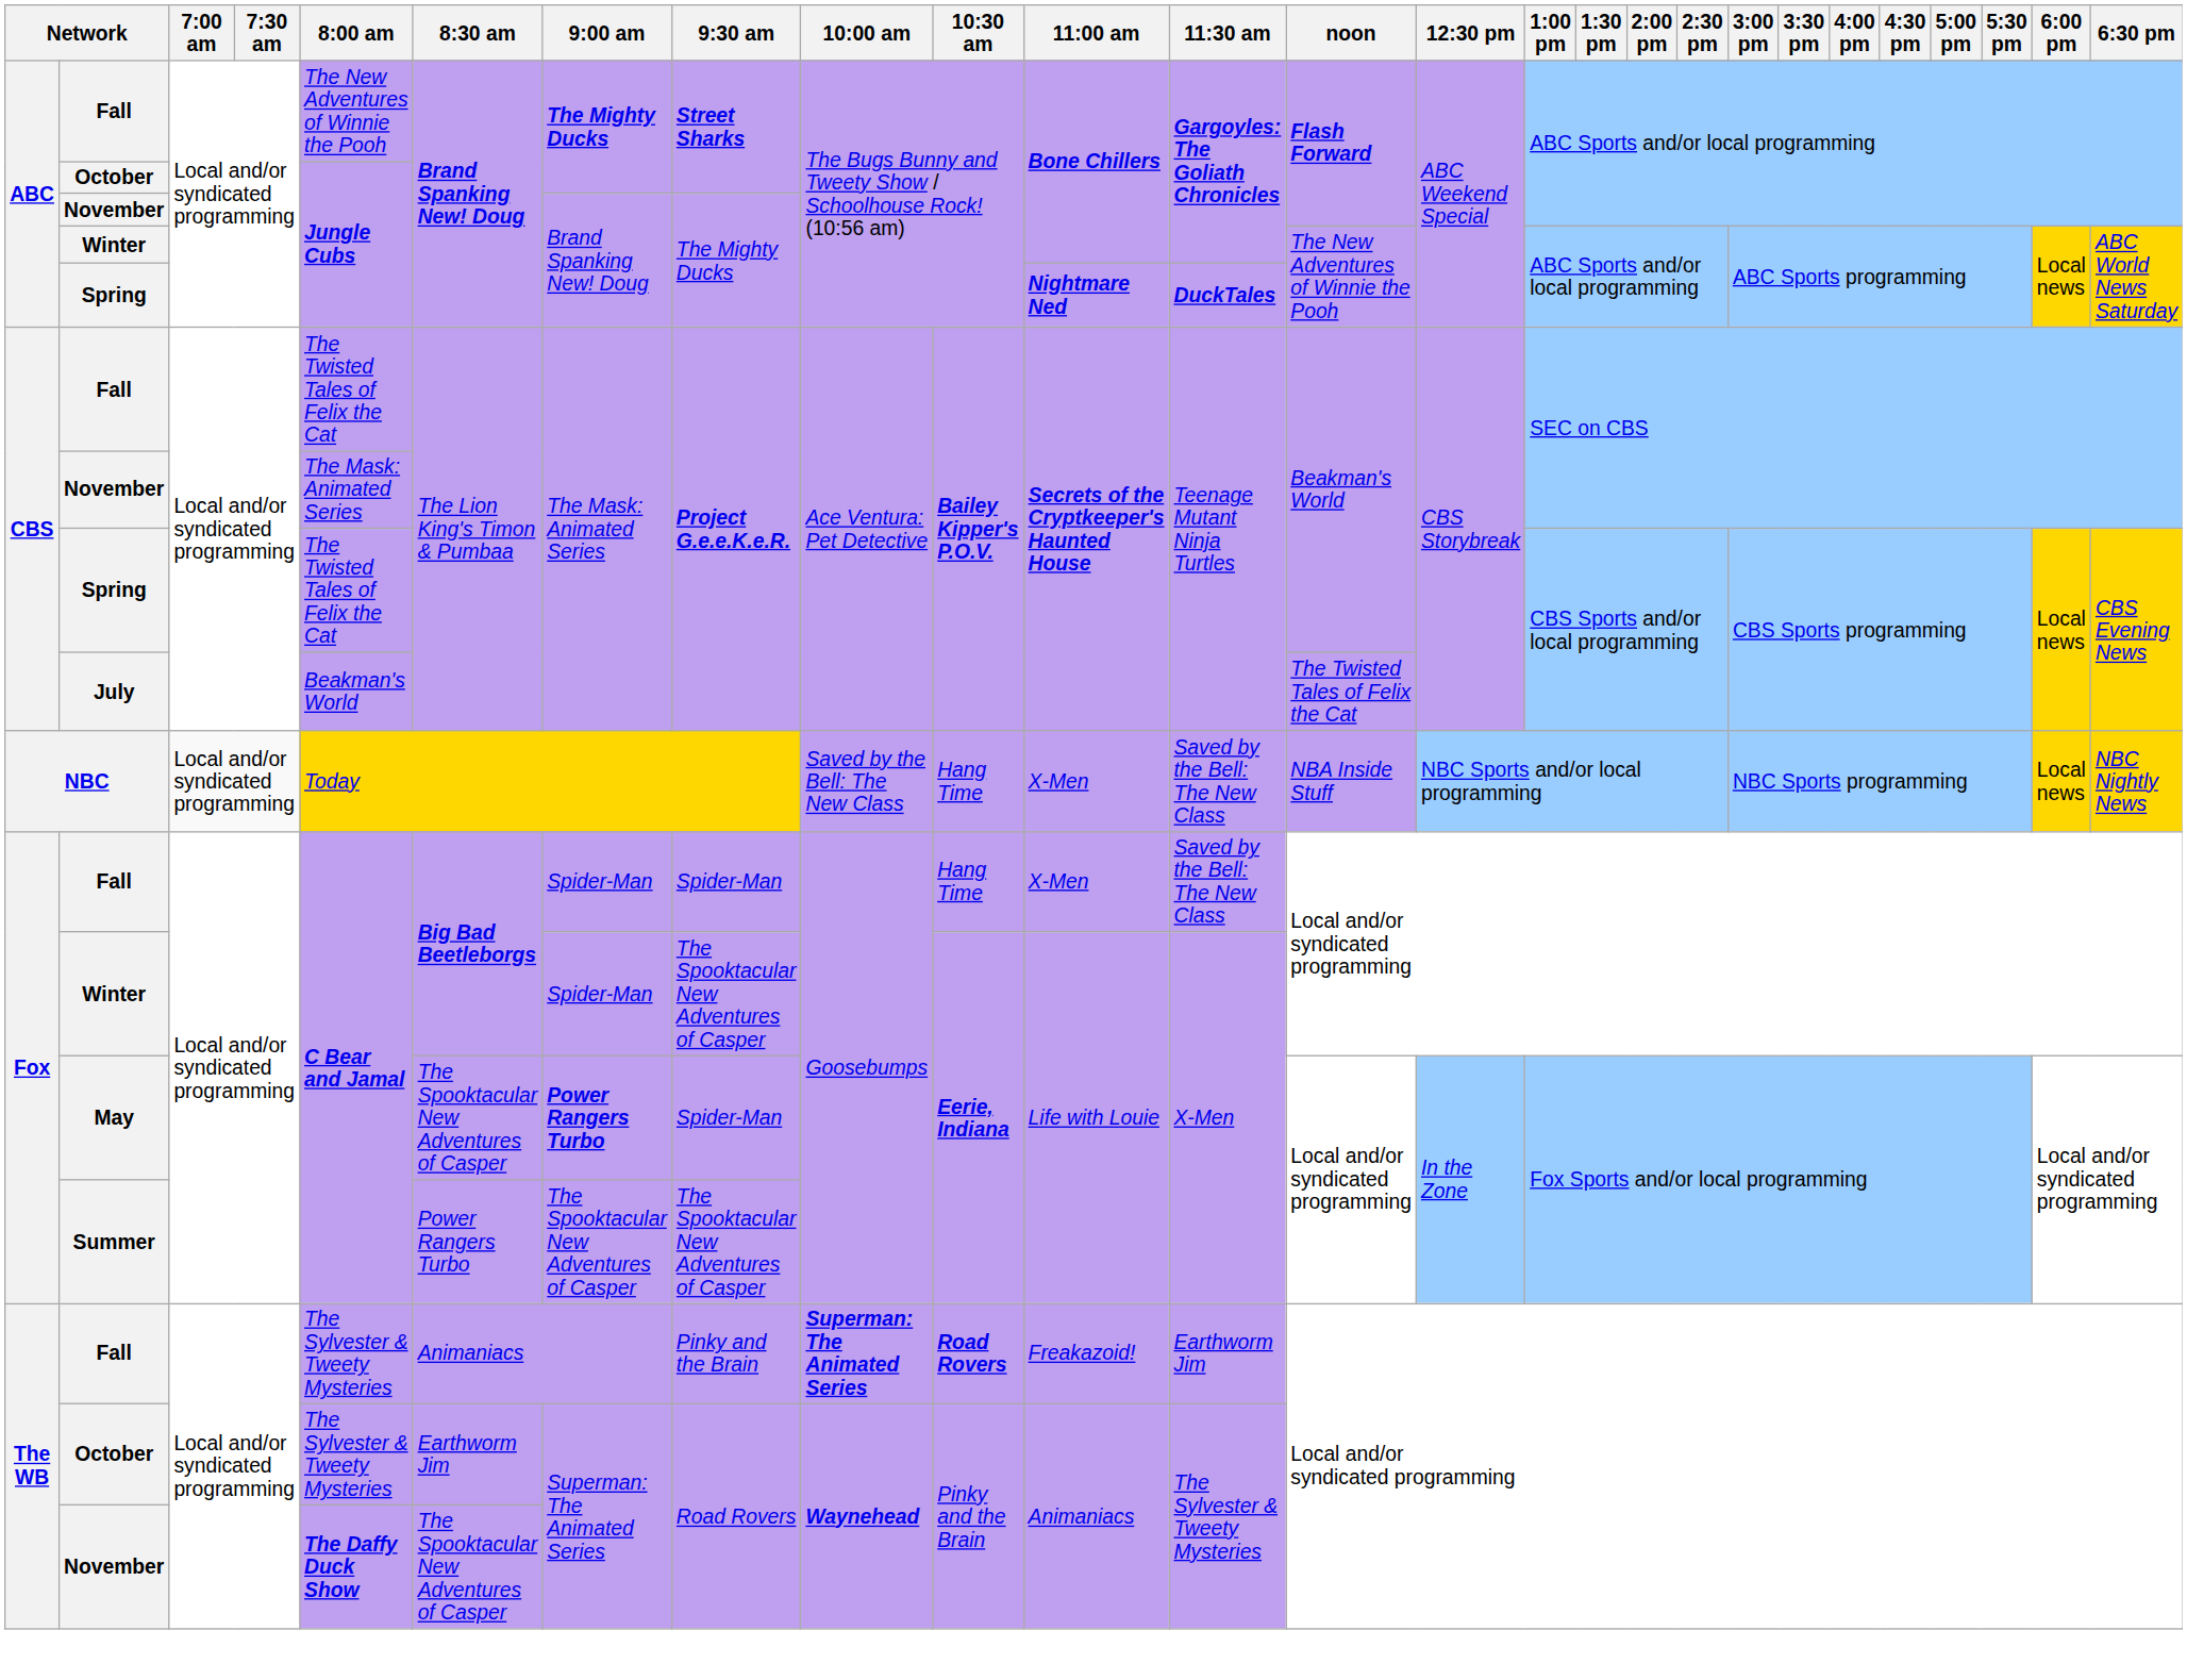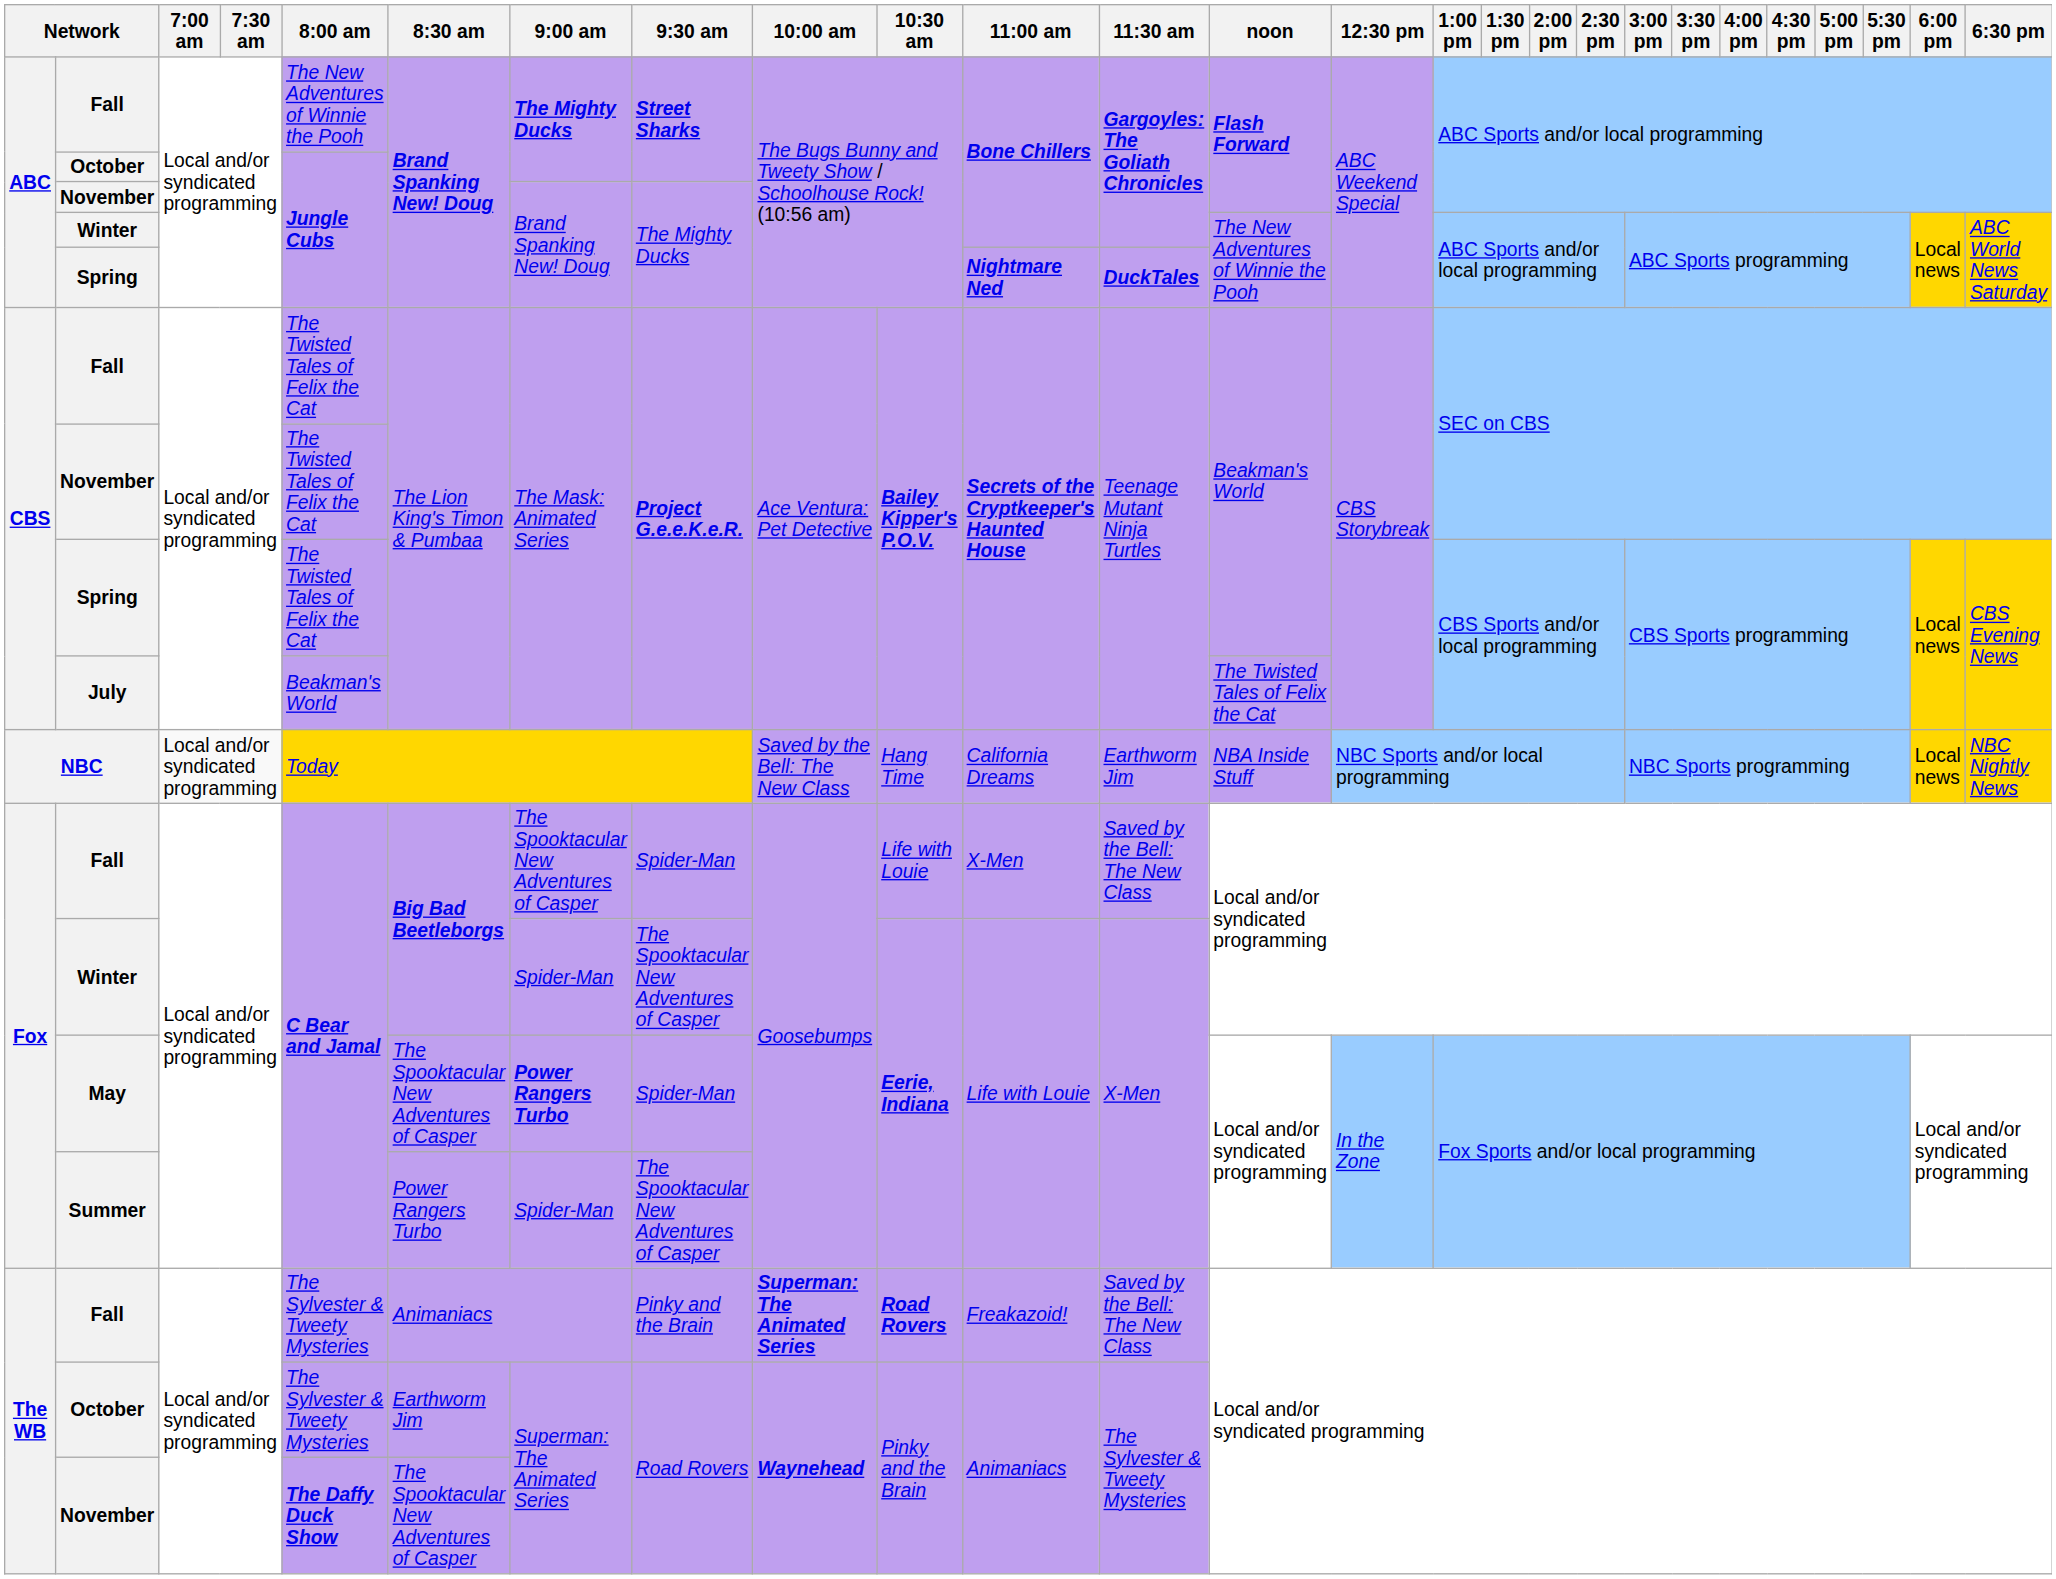CBS / November | 8:00 am: The Mask: Animated Series -> The Twisted Tales of Felix the Cat
NBC | 11:00 am: X-Men -> California Dreams
NBC | 11:30 am: Saved by the Bell: The New Class -> Earthworm Jim
Fox / Fall | 9:00 am: Spider-Man -> The Spooktacular New Adventures of Casper
Fox / Fall | 10:30 am: Hang Time -> Life with Louie
Summer | 9:00 am: The Spooktacular New Adventures of Casper -> Spider-Man
The WB / Fall | 11:30 am: Earthworm Jim -> Saved by the Bell: The New Class
